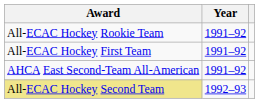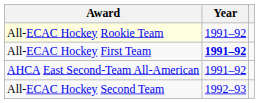row 2 | Award: no background -> lightyellow background
row 3 | Year: normal -> bold
row 5 | Award: khaki background -> no background
